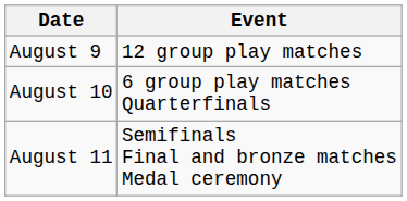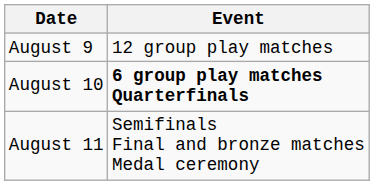August 10 | Event: normal -> bold
